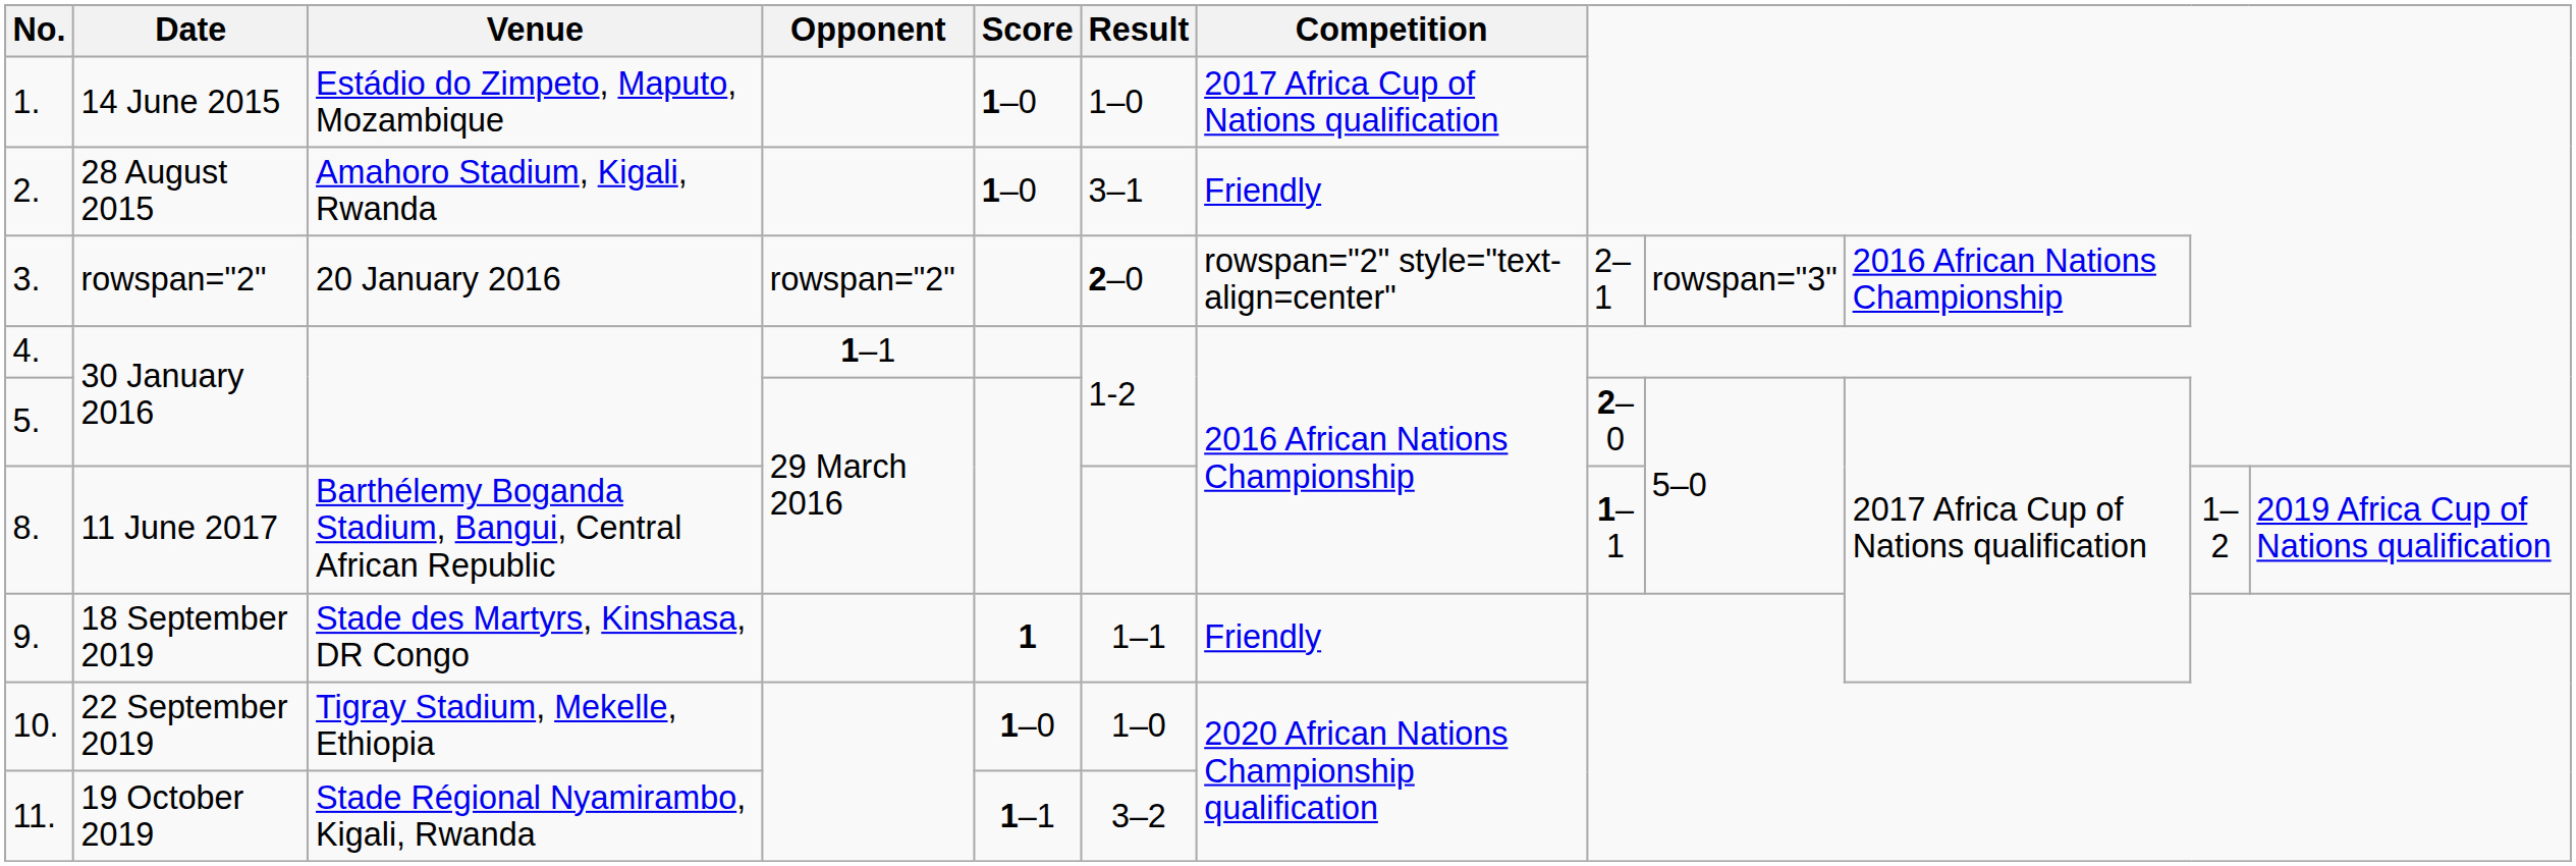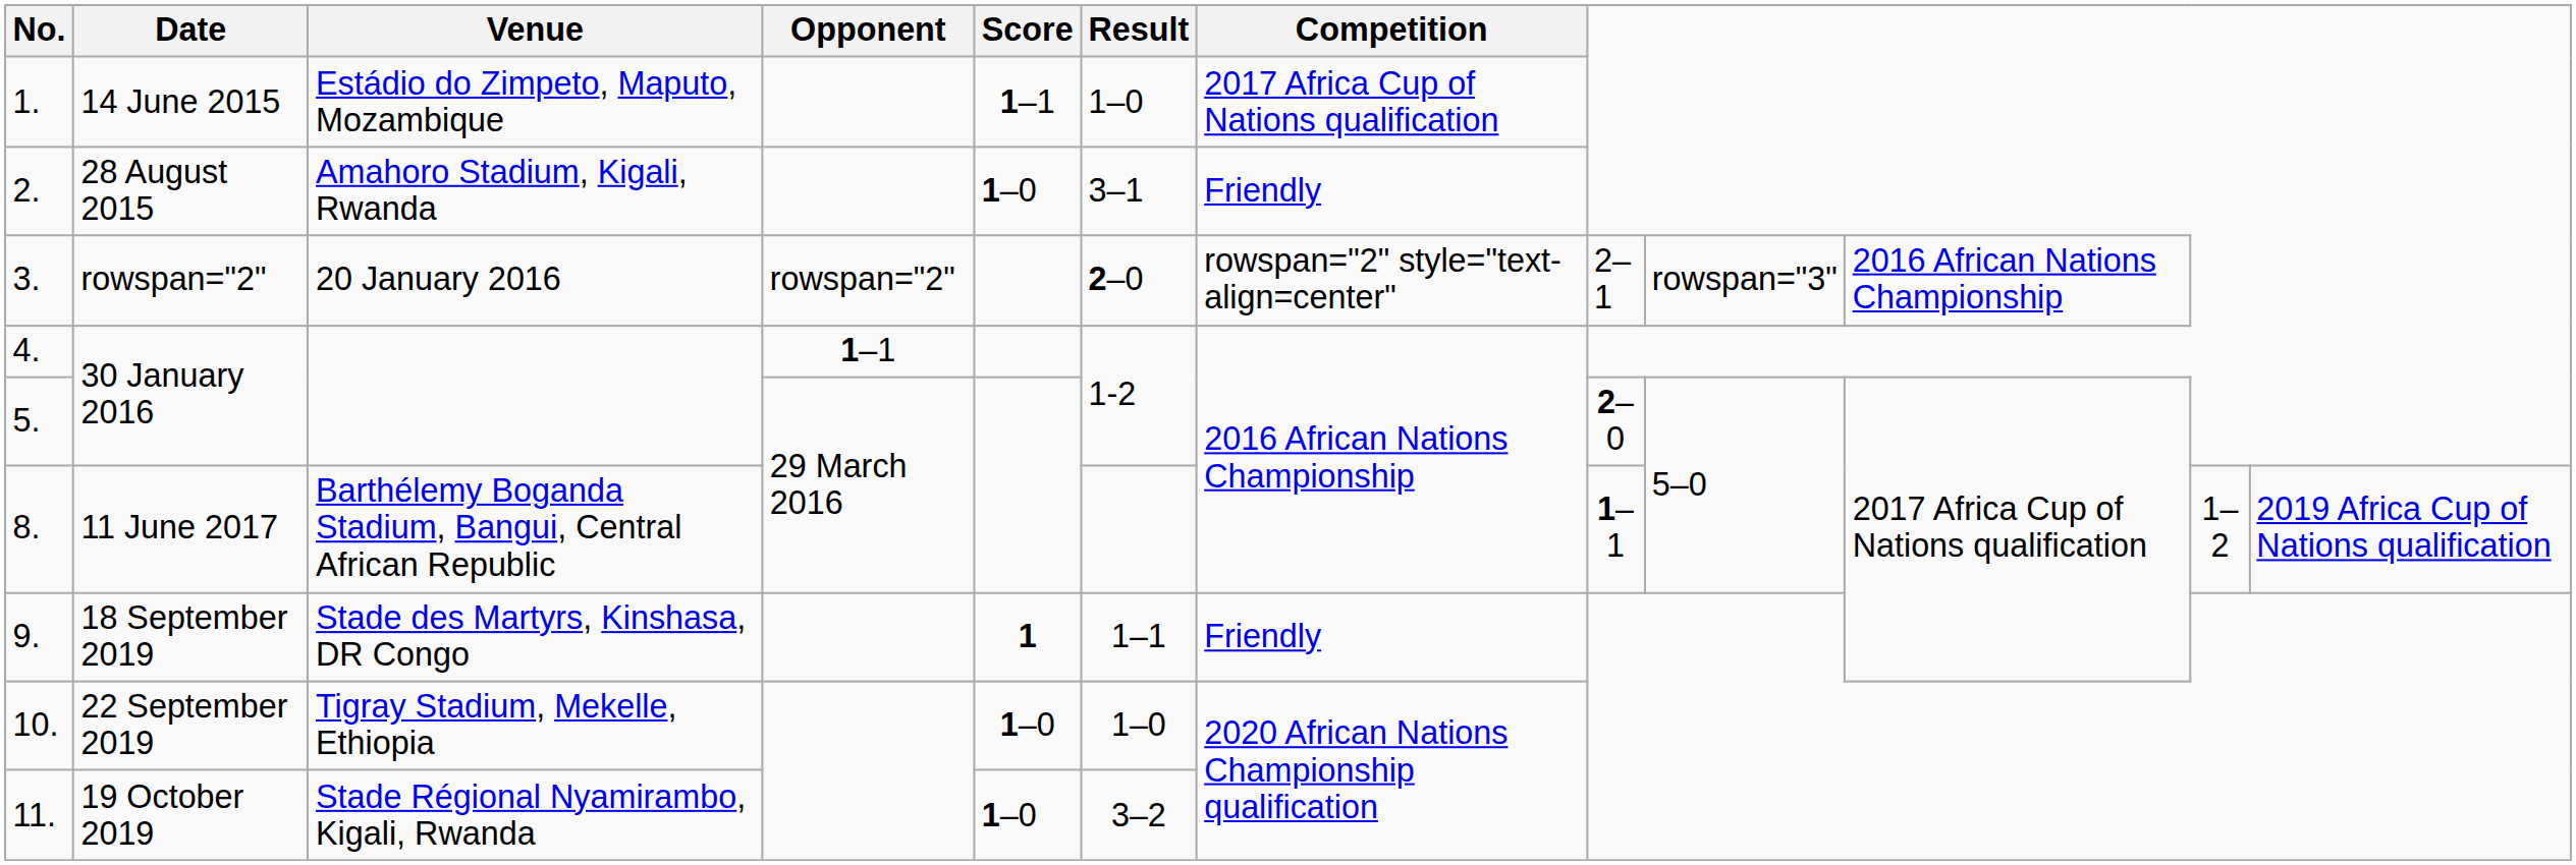1. | Score: 1–0 -> 1–1
11. | Score: 1–1 -> 1–0
